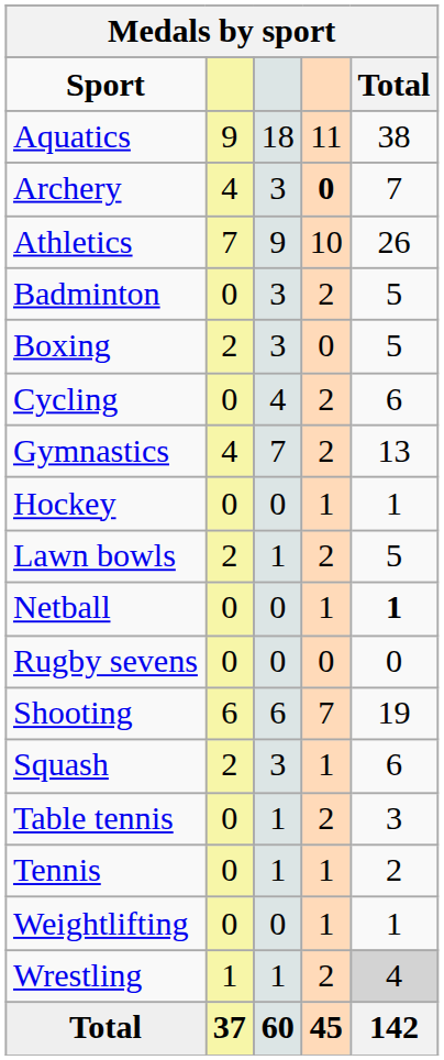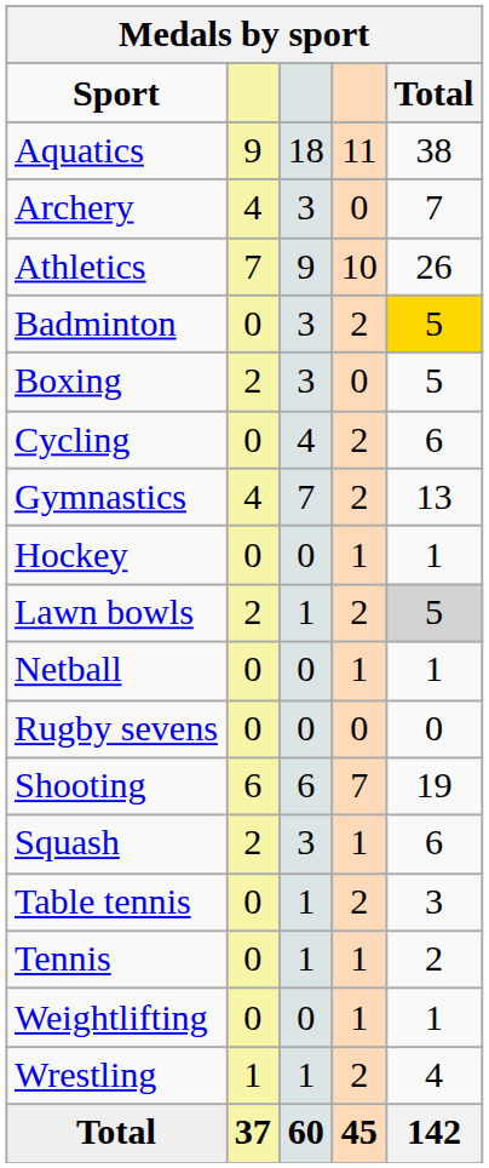Archery | column 4: bold -> normal
Badminton | Total: no background -> gold background
Lawn bowls | Total: no background -> lightgrey background
Netball | Total: bold -> normal
Wrestling | Total: lightgrey background -> no background
